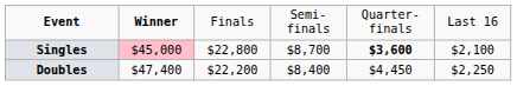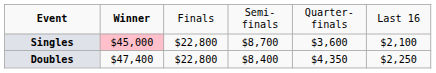Singles | column 5: bold -> normal
Doubles | column 3: $22,200 -> $22,800
Doubles | column 5: $4,450 -> $4,350
